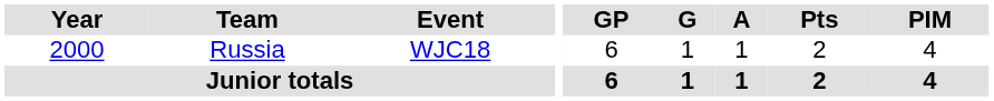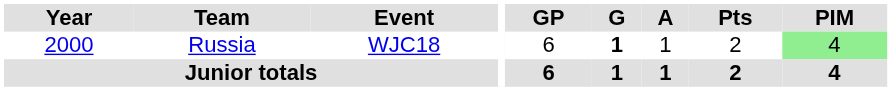Russia | G: normal -> bold
Russia | PIM: no background -> lightgreen background
